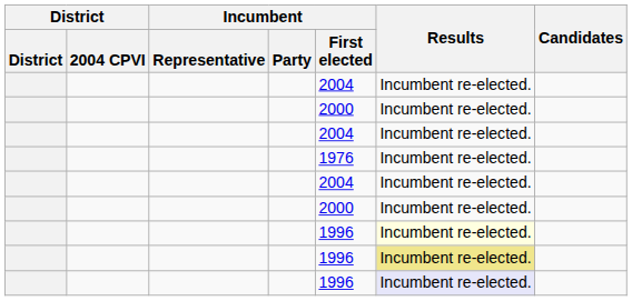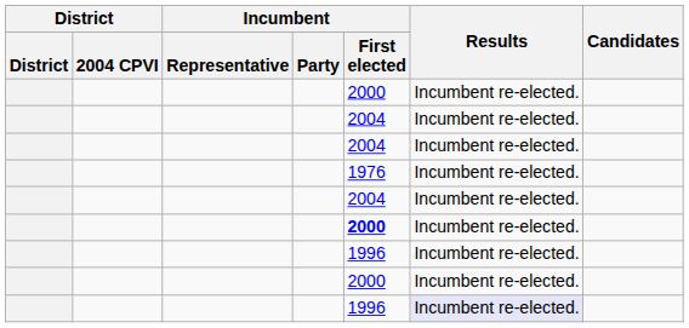row 3 | Incumbent / First elected: 2004 -> 2000
row 4 | Incumbent / First elected: 2000 -> 2004
row 8 | Incumbent / First elected: normal -> bold
row 9 | Results: lightyellow background -> no background
row 10 | Incumbent / First elected: 1996 -> 2000
row 10 | Results: khaki background -> no background
